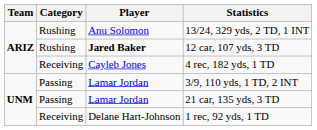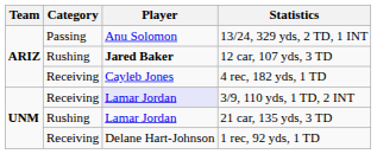13/24, 329 yds, 2 TD, 1 INT | Category: Rushing -> Passing
3/9, 110 yds, 1 TD, 2 INT | Category: Passing -> Receiving
3/9, 110 yds, 1 TD, 2 INT | Player: no background -> lavender background
21 car, 135 yds, 3 TD | Category: Passing -> Rushing
